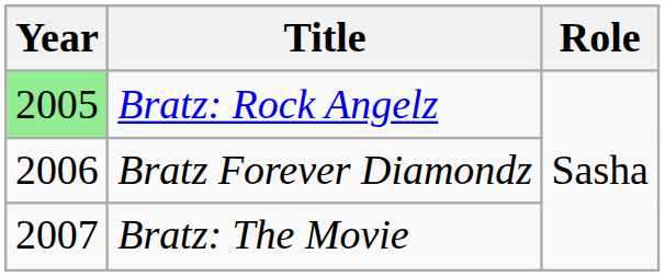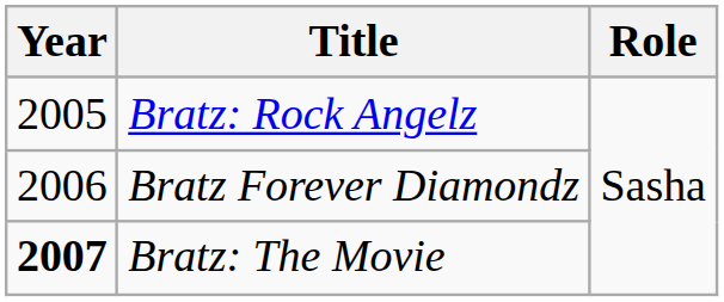Bratz: Rock Angelz | Year: lightgreen background -> no background
Bratz: The Movie | Year: normal -> bold
